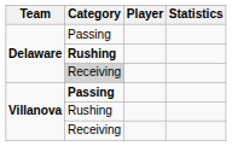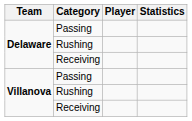Delaware / Rushing | Category: bold -> normal
Delaware / Receiving | Category: lightgrey background -> no background
Villanova / Passing | Category: bold -> normal
